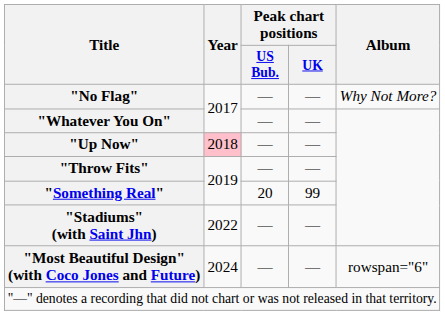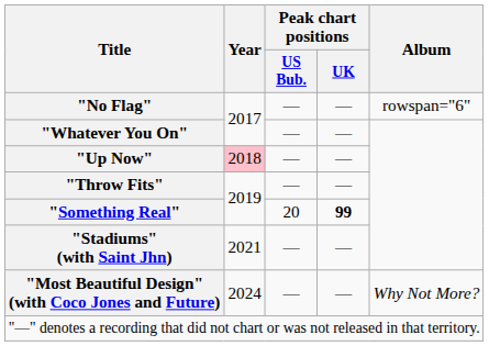"No Flag" | Album: Why Not More? -> rowspan="6"
"Something Real" | Peak chart positions / UK: normal -> bold
"Stadiums" (with Saint Jhn) | Year: 2022 -> 2021
"Most Beautiful Design" (with Coco Jones and Future) | Album: rowspan="6" -> Why Not More?
